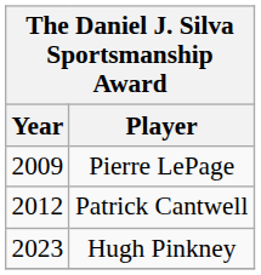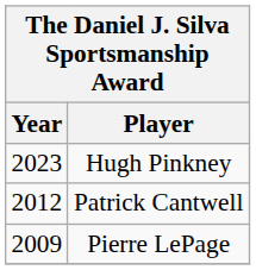rows swapped: Pierre LePage <-> Hugh Pinkney
